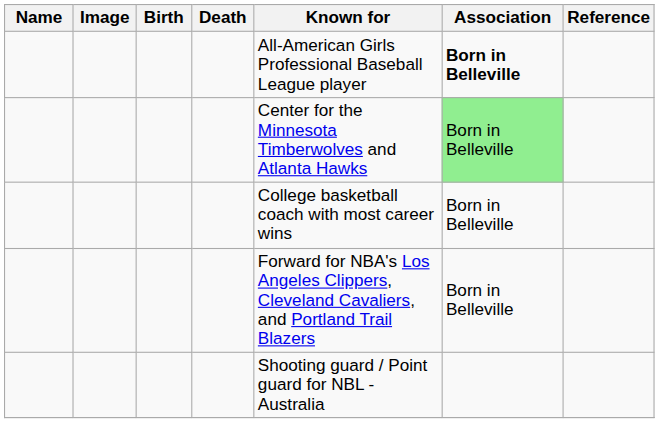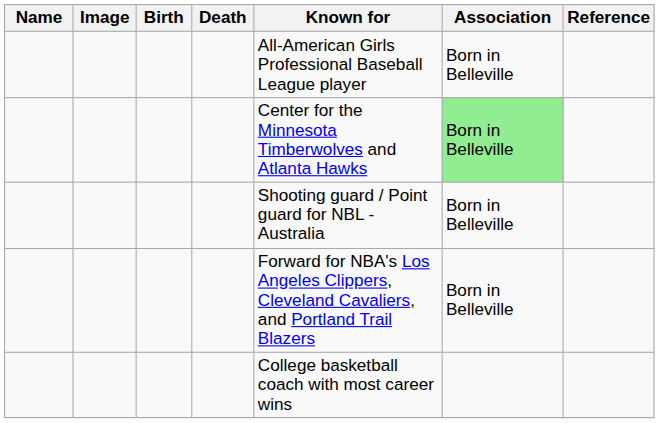row 2 | Association: bold -> normal
row 4 | Known for: College basketball coach with most career wins -> Shooting guard / Point guard for NBL - Australia
row 6 | Known for: Shooting guard / Point guard for NBL - Australia -> College basketball coach with most career wins
